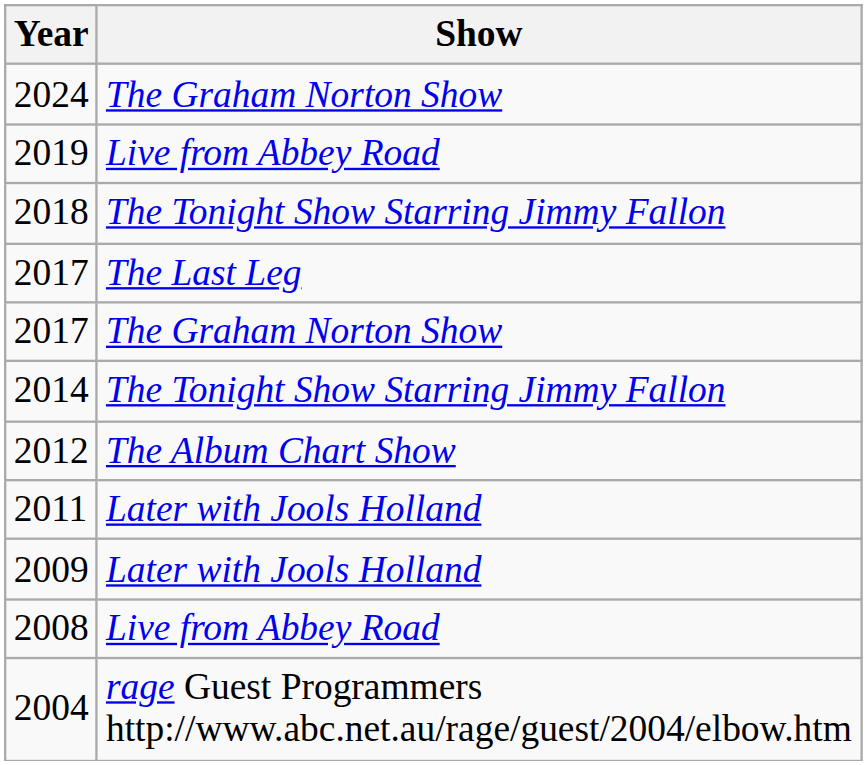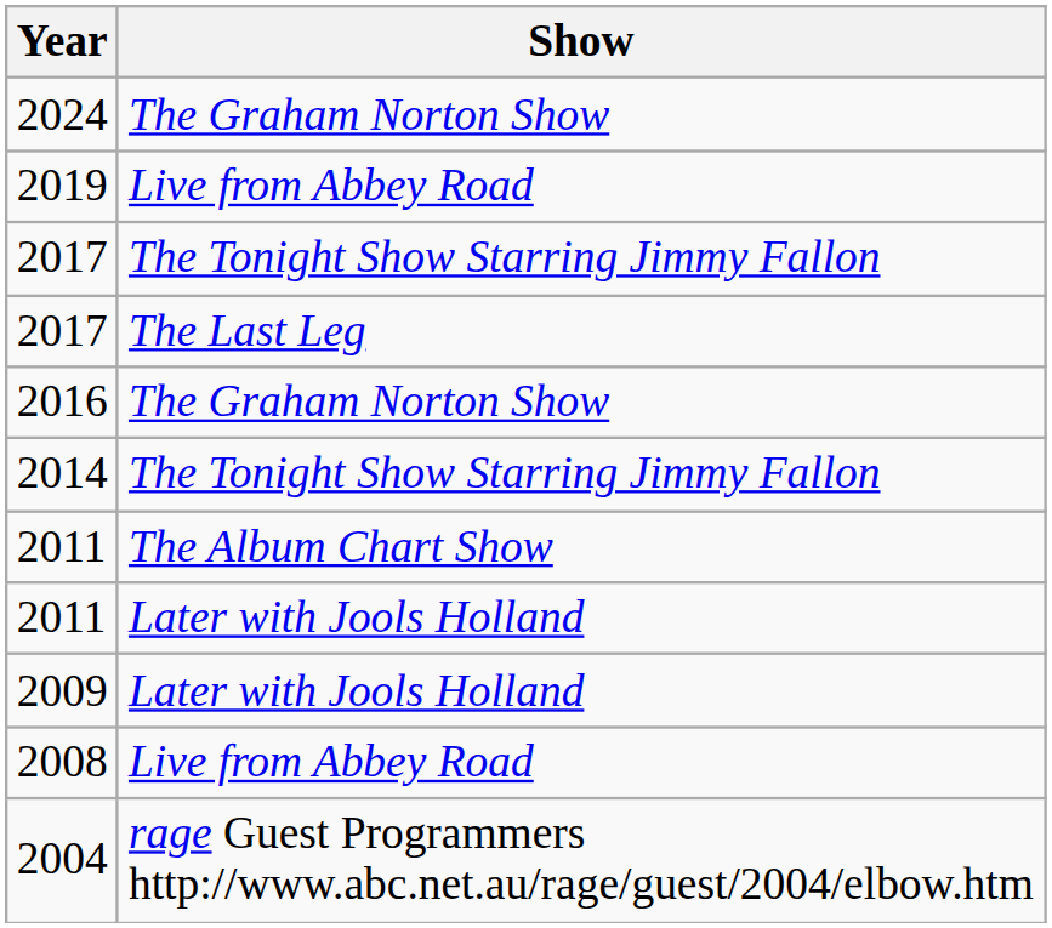row 4 | Year: 2018 -> 2017
row 6 | Year: 2017 -> 2016
row 8 | Year: 2012 -> 2011
